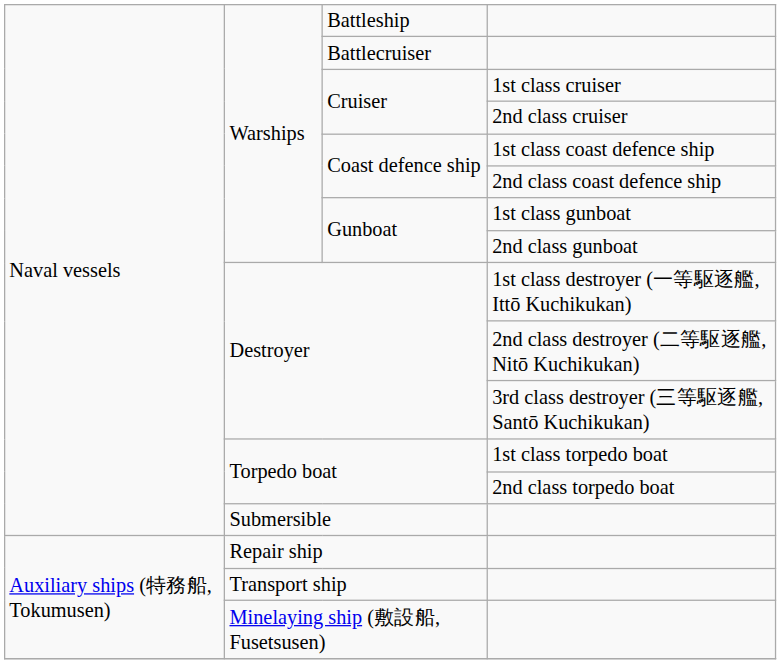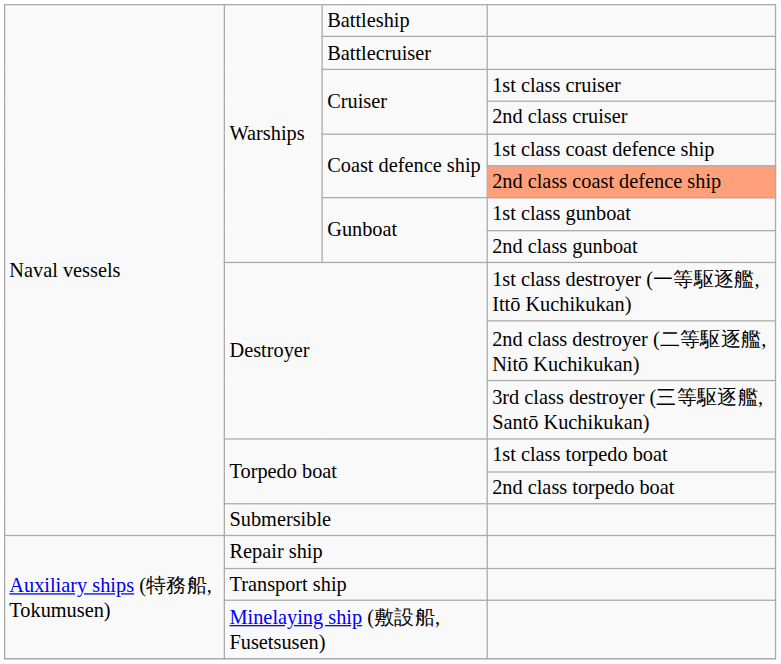2nd class coast defence ship | column 4: no background -> lightsalmon background
